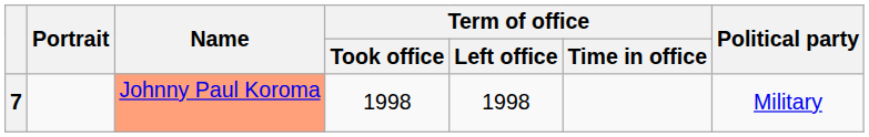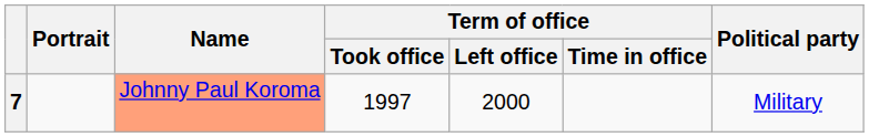7 | Term of office / Took office: 1998 -> 1997
7 | Term of office / Left office: 1998 -> 2000
